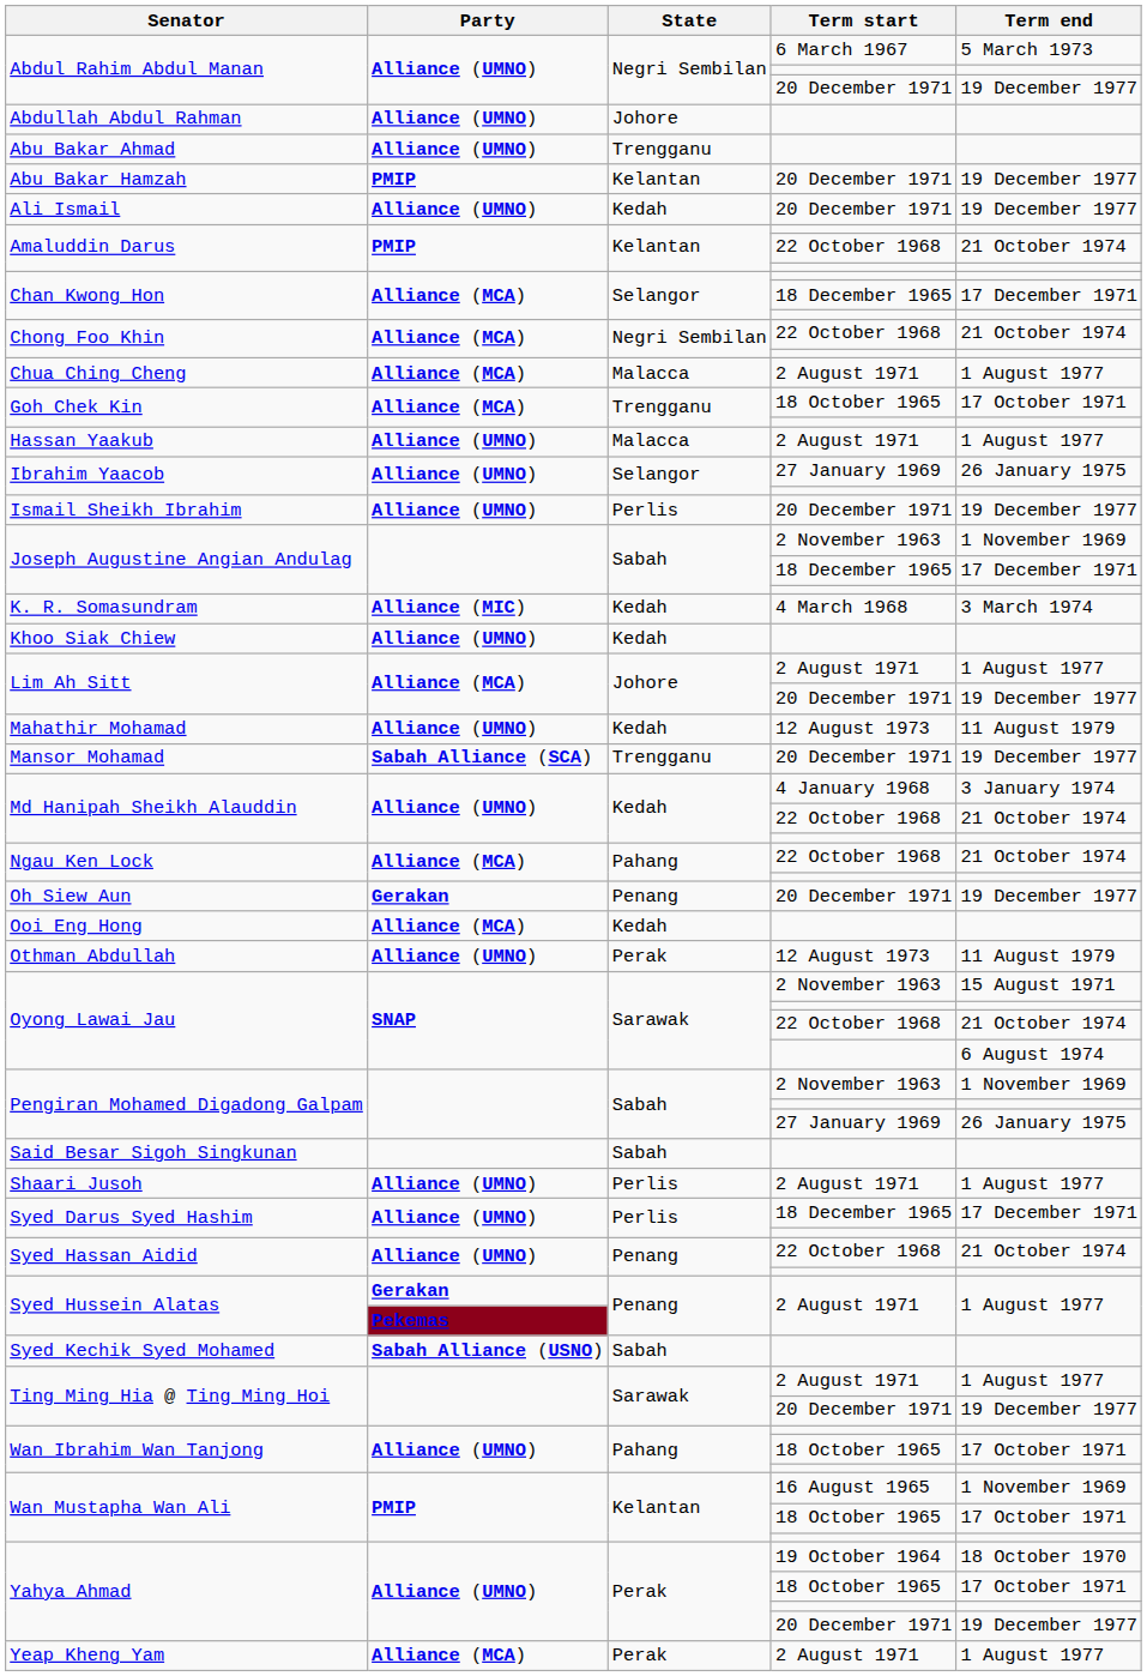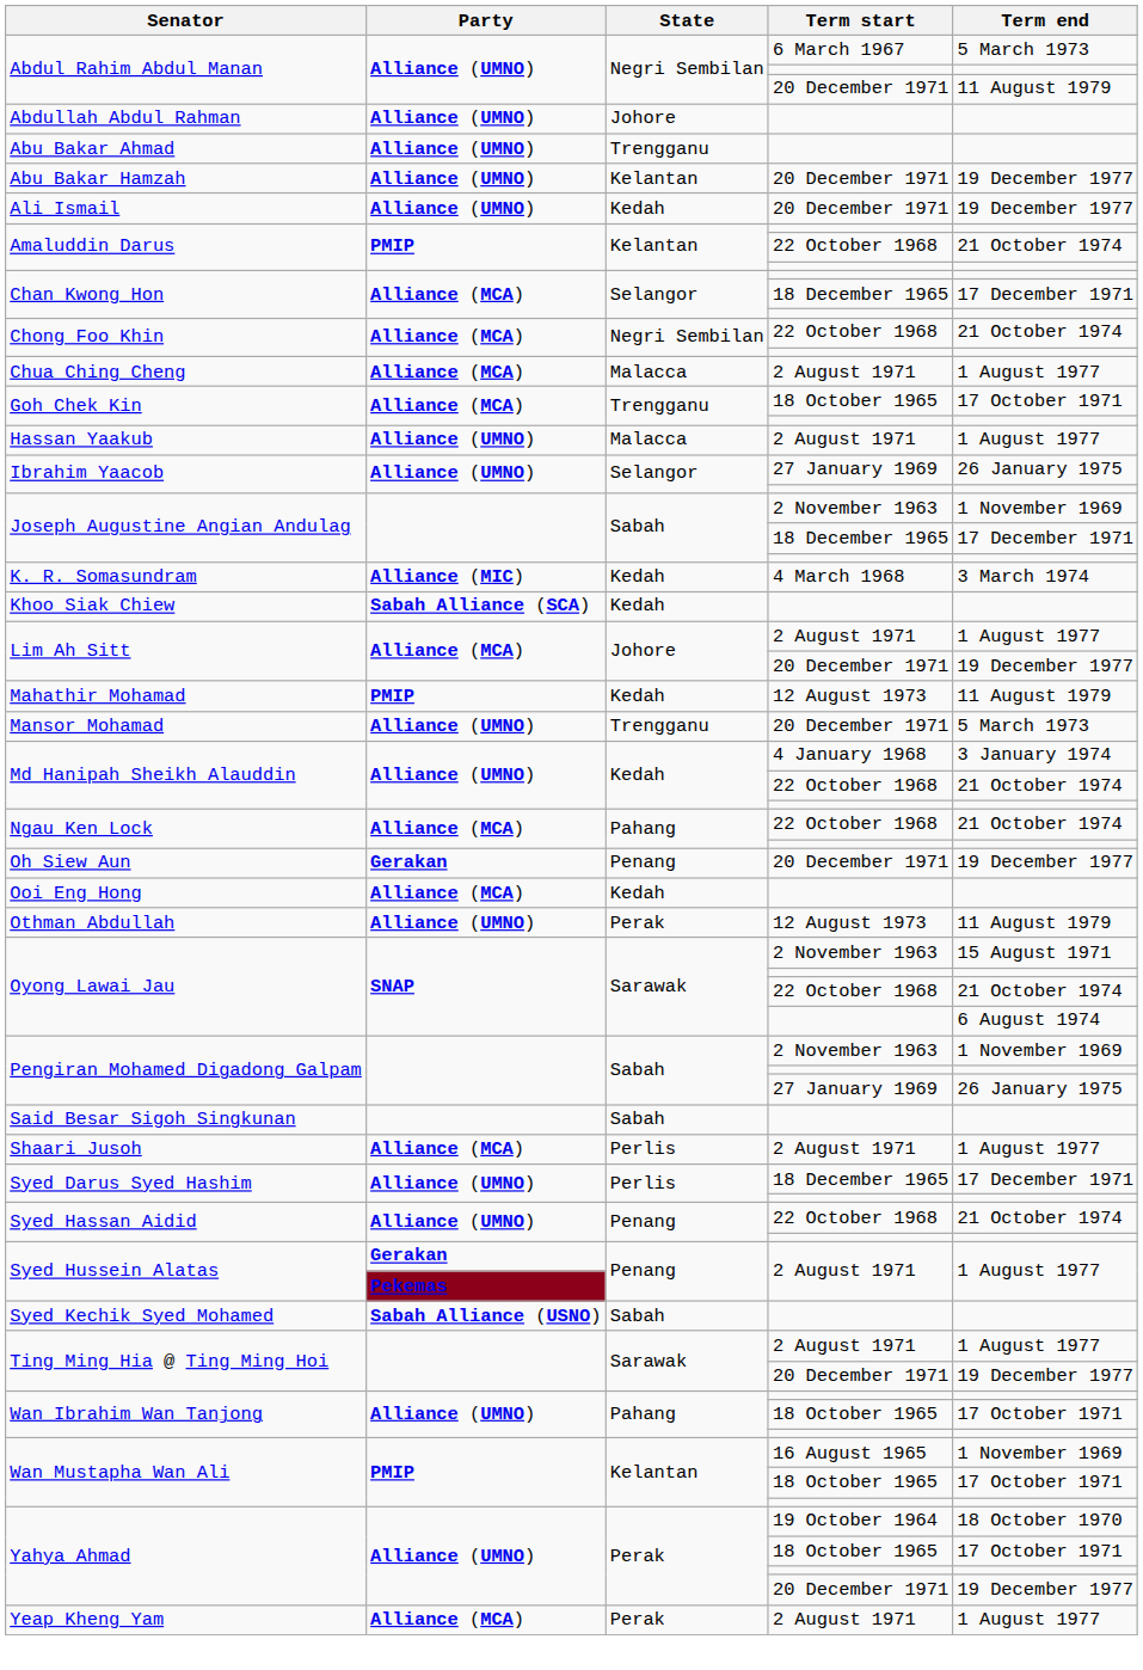Abdul Rahim Abdul Manan / 20 December 1971 | Term end: 19 December 1977 -> 11 August 1979
Abu Bakar Hamzah | Party: PMIP -> Alliance (UMNO)
- row: Ismail Sheikh Ibrahim | Alliance (UMNO) | Perlis | 20 December 1971 | 19 December 1977
Khoo Siak Chiew | Party: Alliance (UMNO) -> Sabah Alliance (SCA)
Mahathir Mohamad | Party: Alliance (UMNO) -> PMIP
Mansor Mohamad | Party: Sabah Alliance (SCA) -> Alliance (UMNO)
Mansor Mohamad | Term end: 19 December 1977 -> 5 March 1973
Shaari Jusoh | Party: Alliance (UMNO) -> Alliance (MCA)
